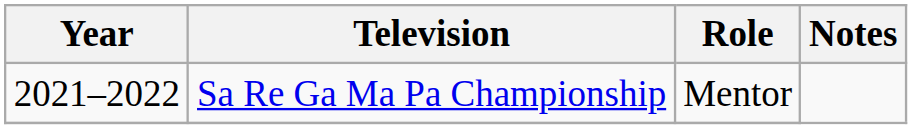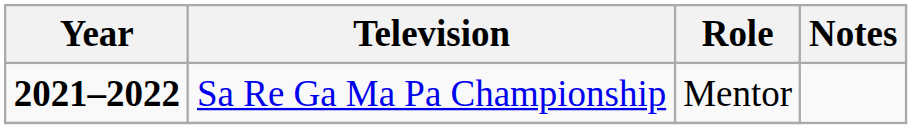Sa Re Ga Ma Pa Championship | Year: normal -> bold
